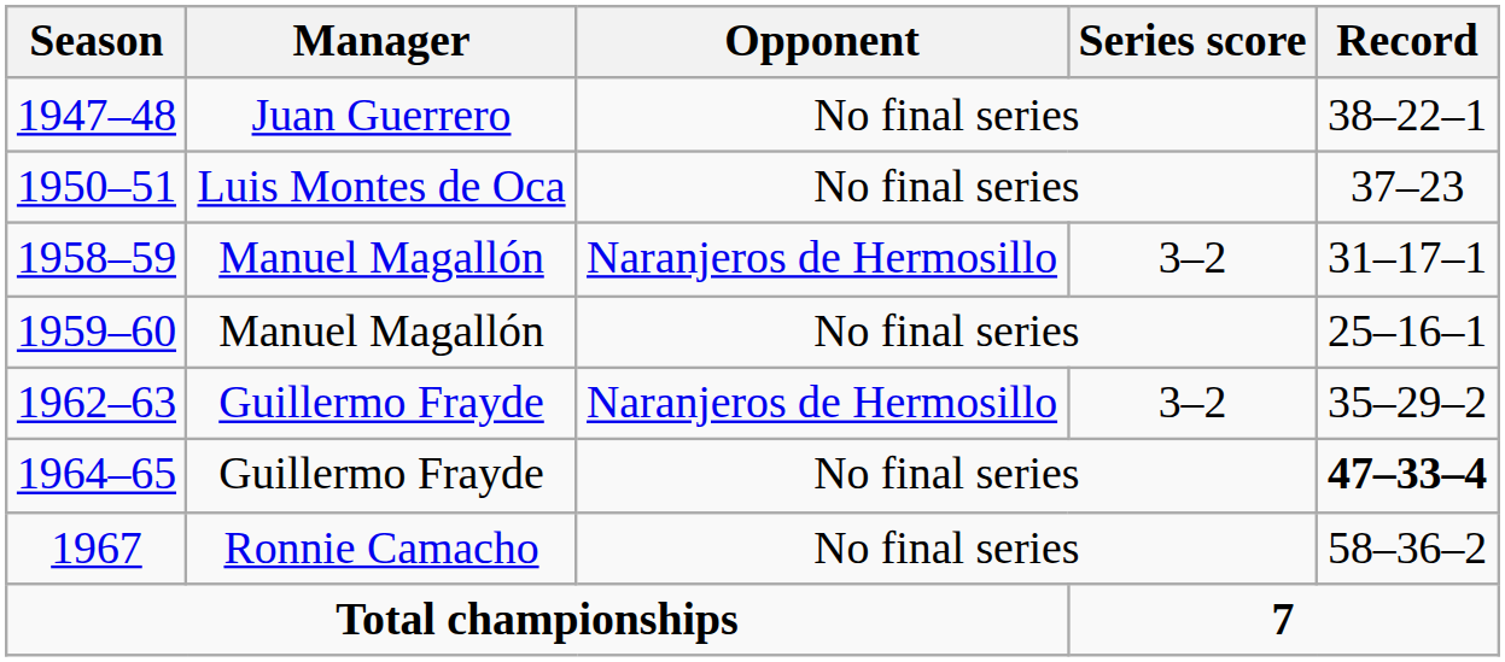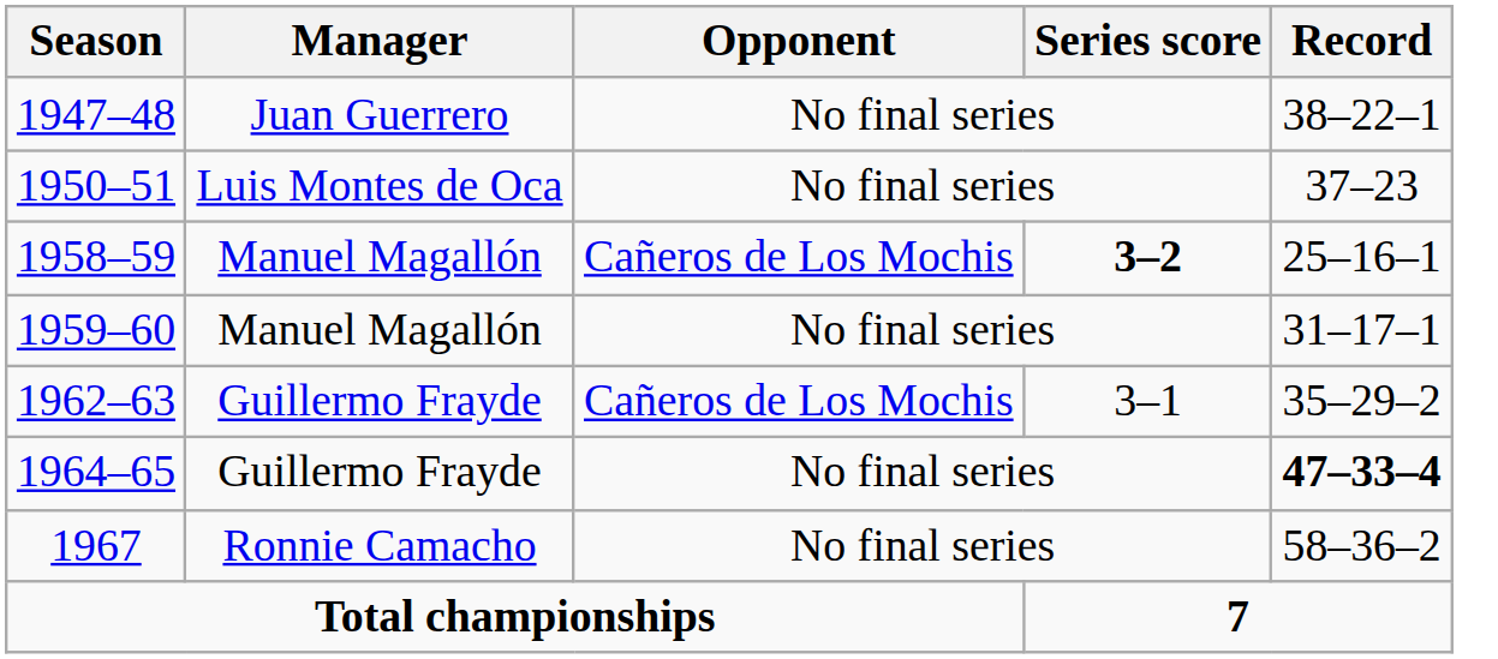1958–59 | Opponent: Naranjeros de Hermosillo -> Cañeros de Los Mochis
1958–59 | Series score: normal -> bold
1958–59 | Record: 31–17–1 -> 25–16–1
1959–60 | Record: 25–16–1 -> 31–17–1
1962–63 | Opponent: Naranjeros de Hermosillo -> Cañeros de Los Mochis
1962–63 | Series score: 3–2 -> 3–1
